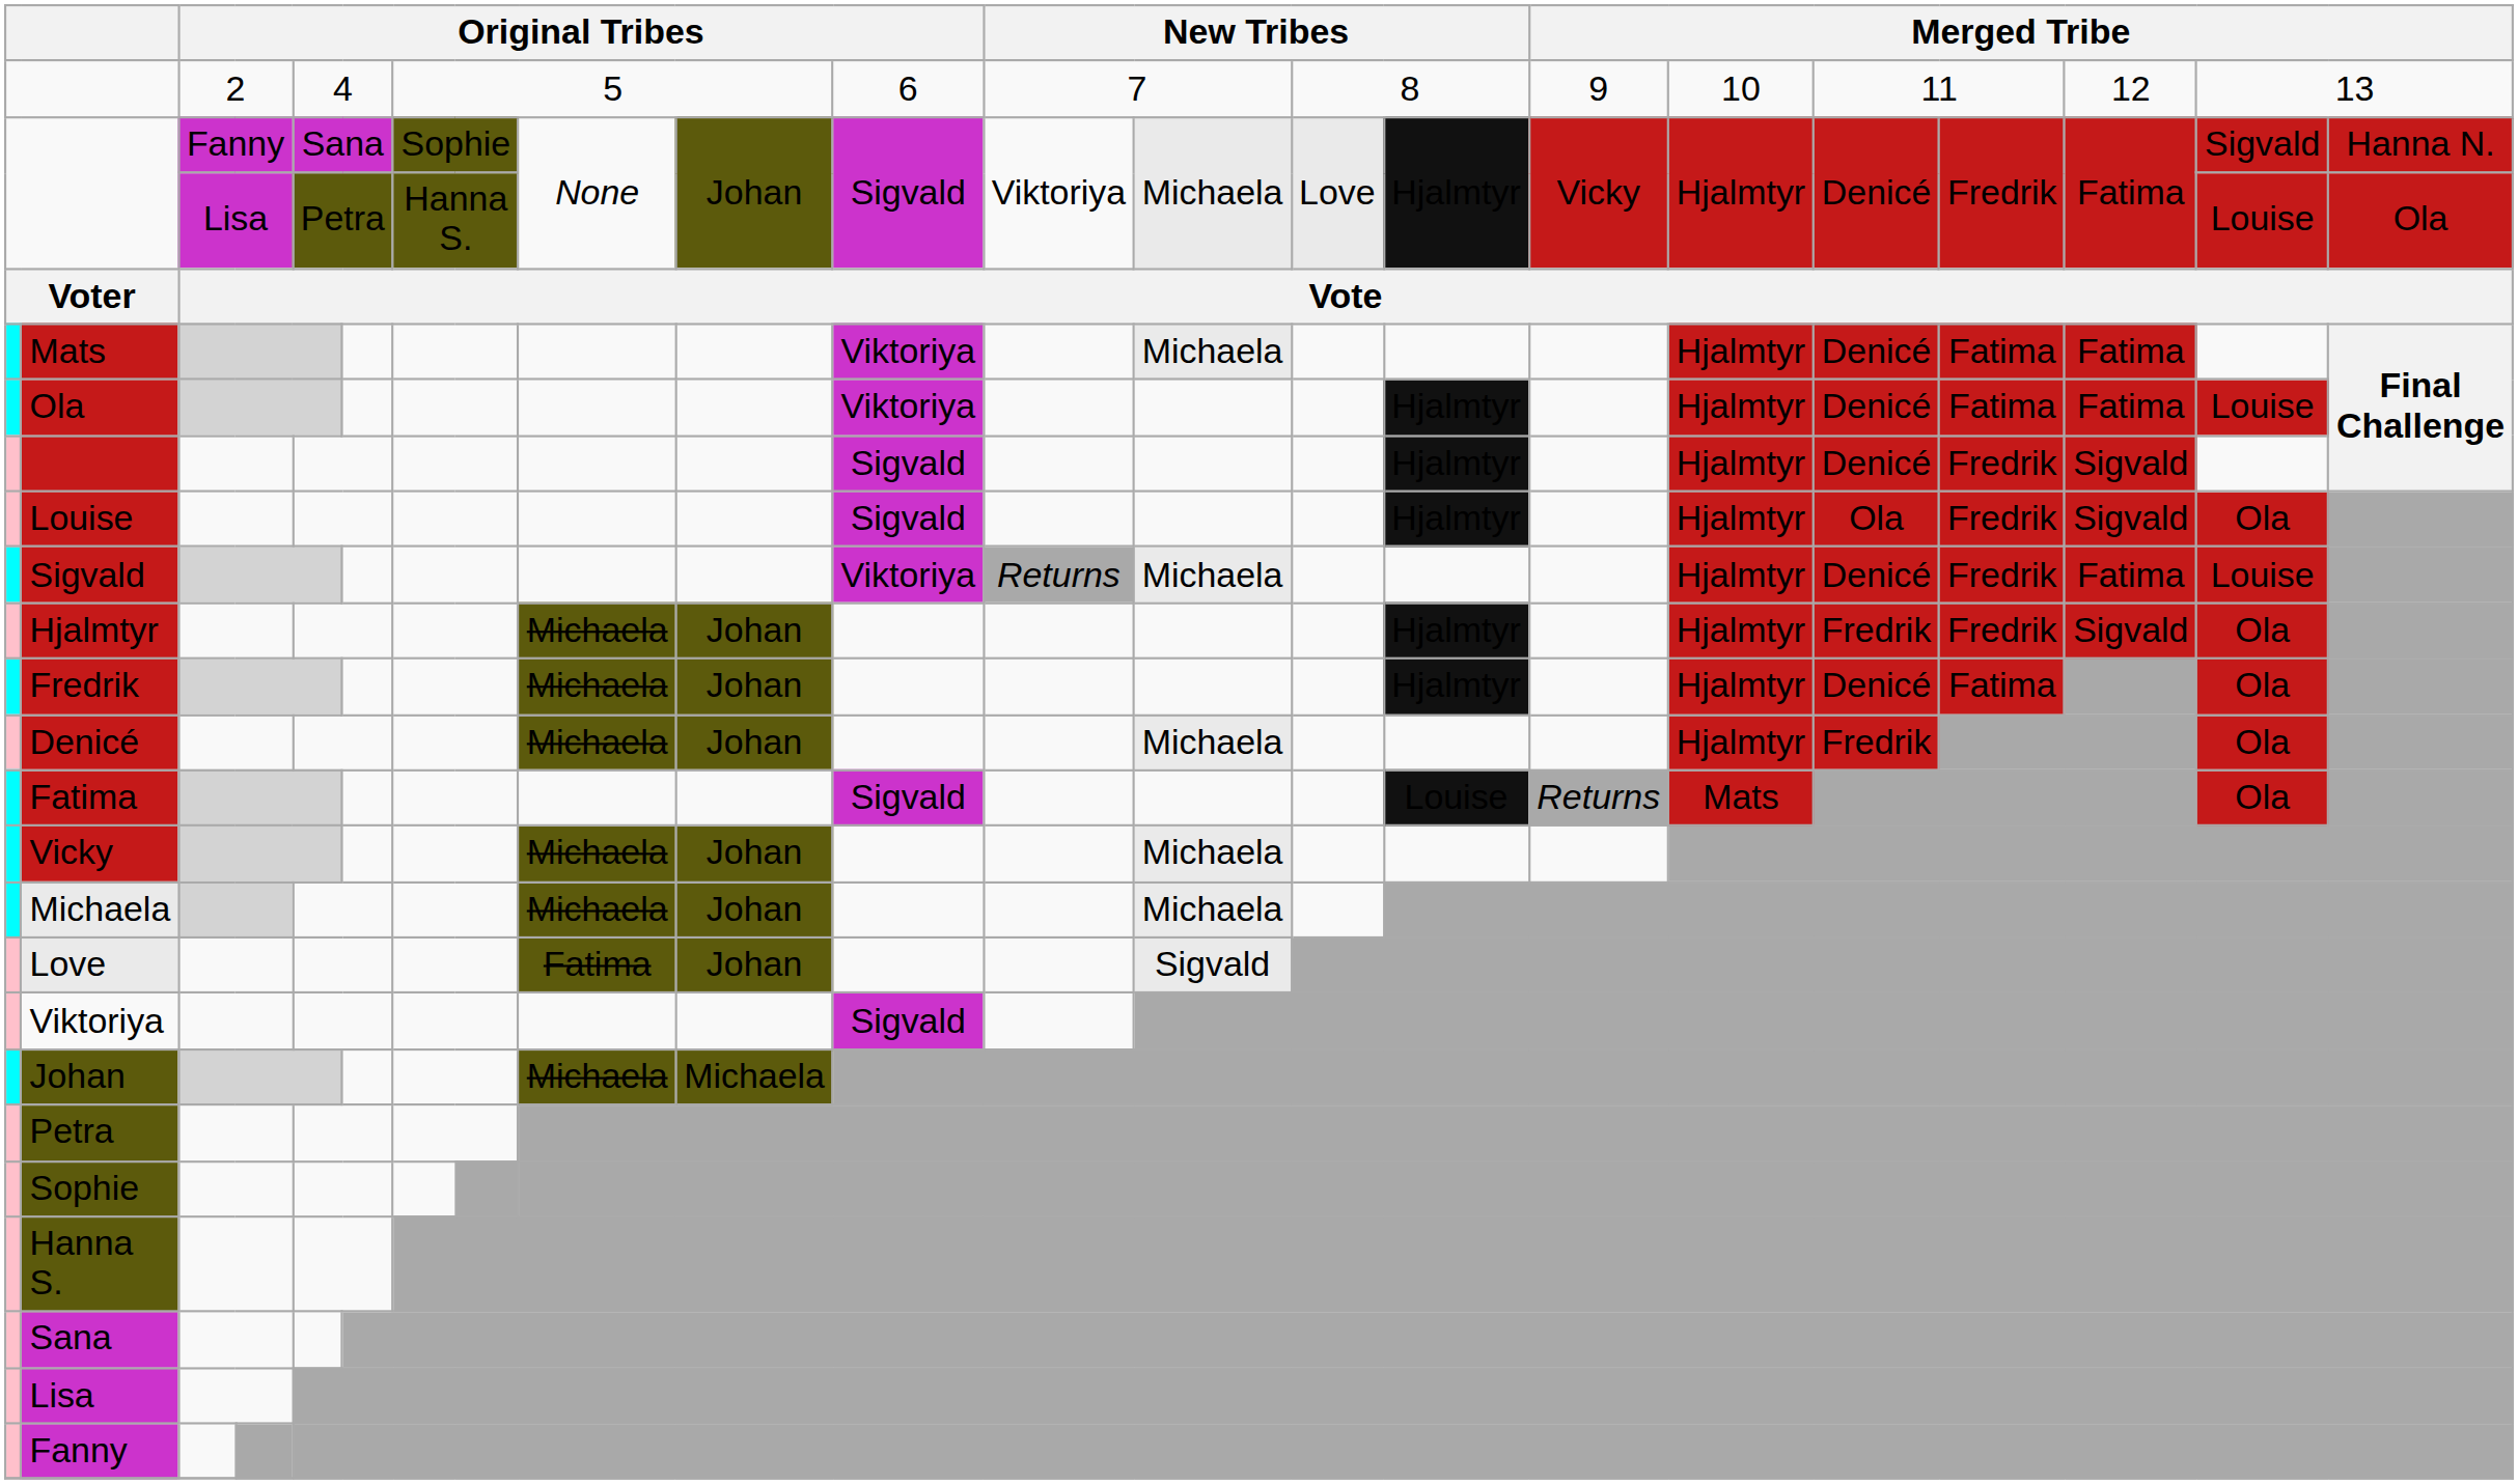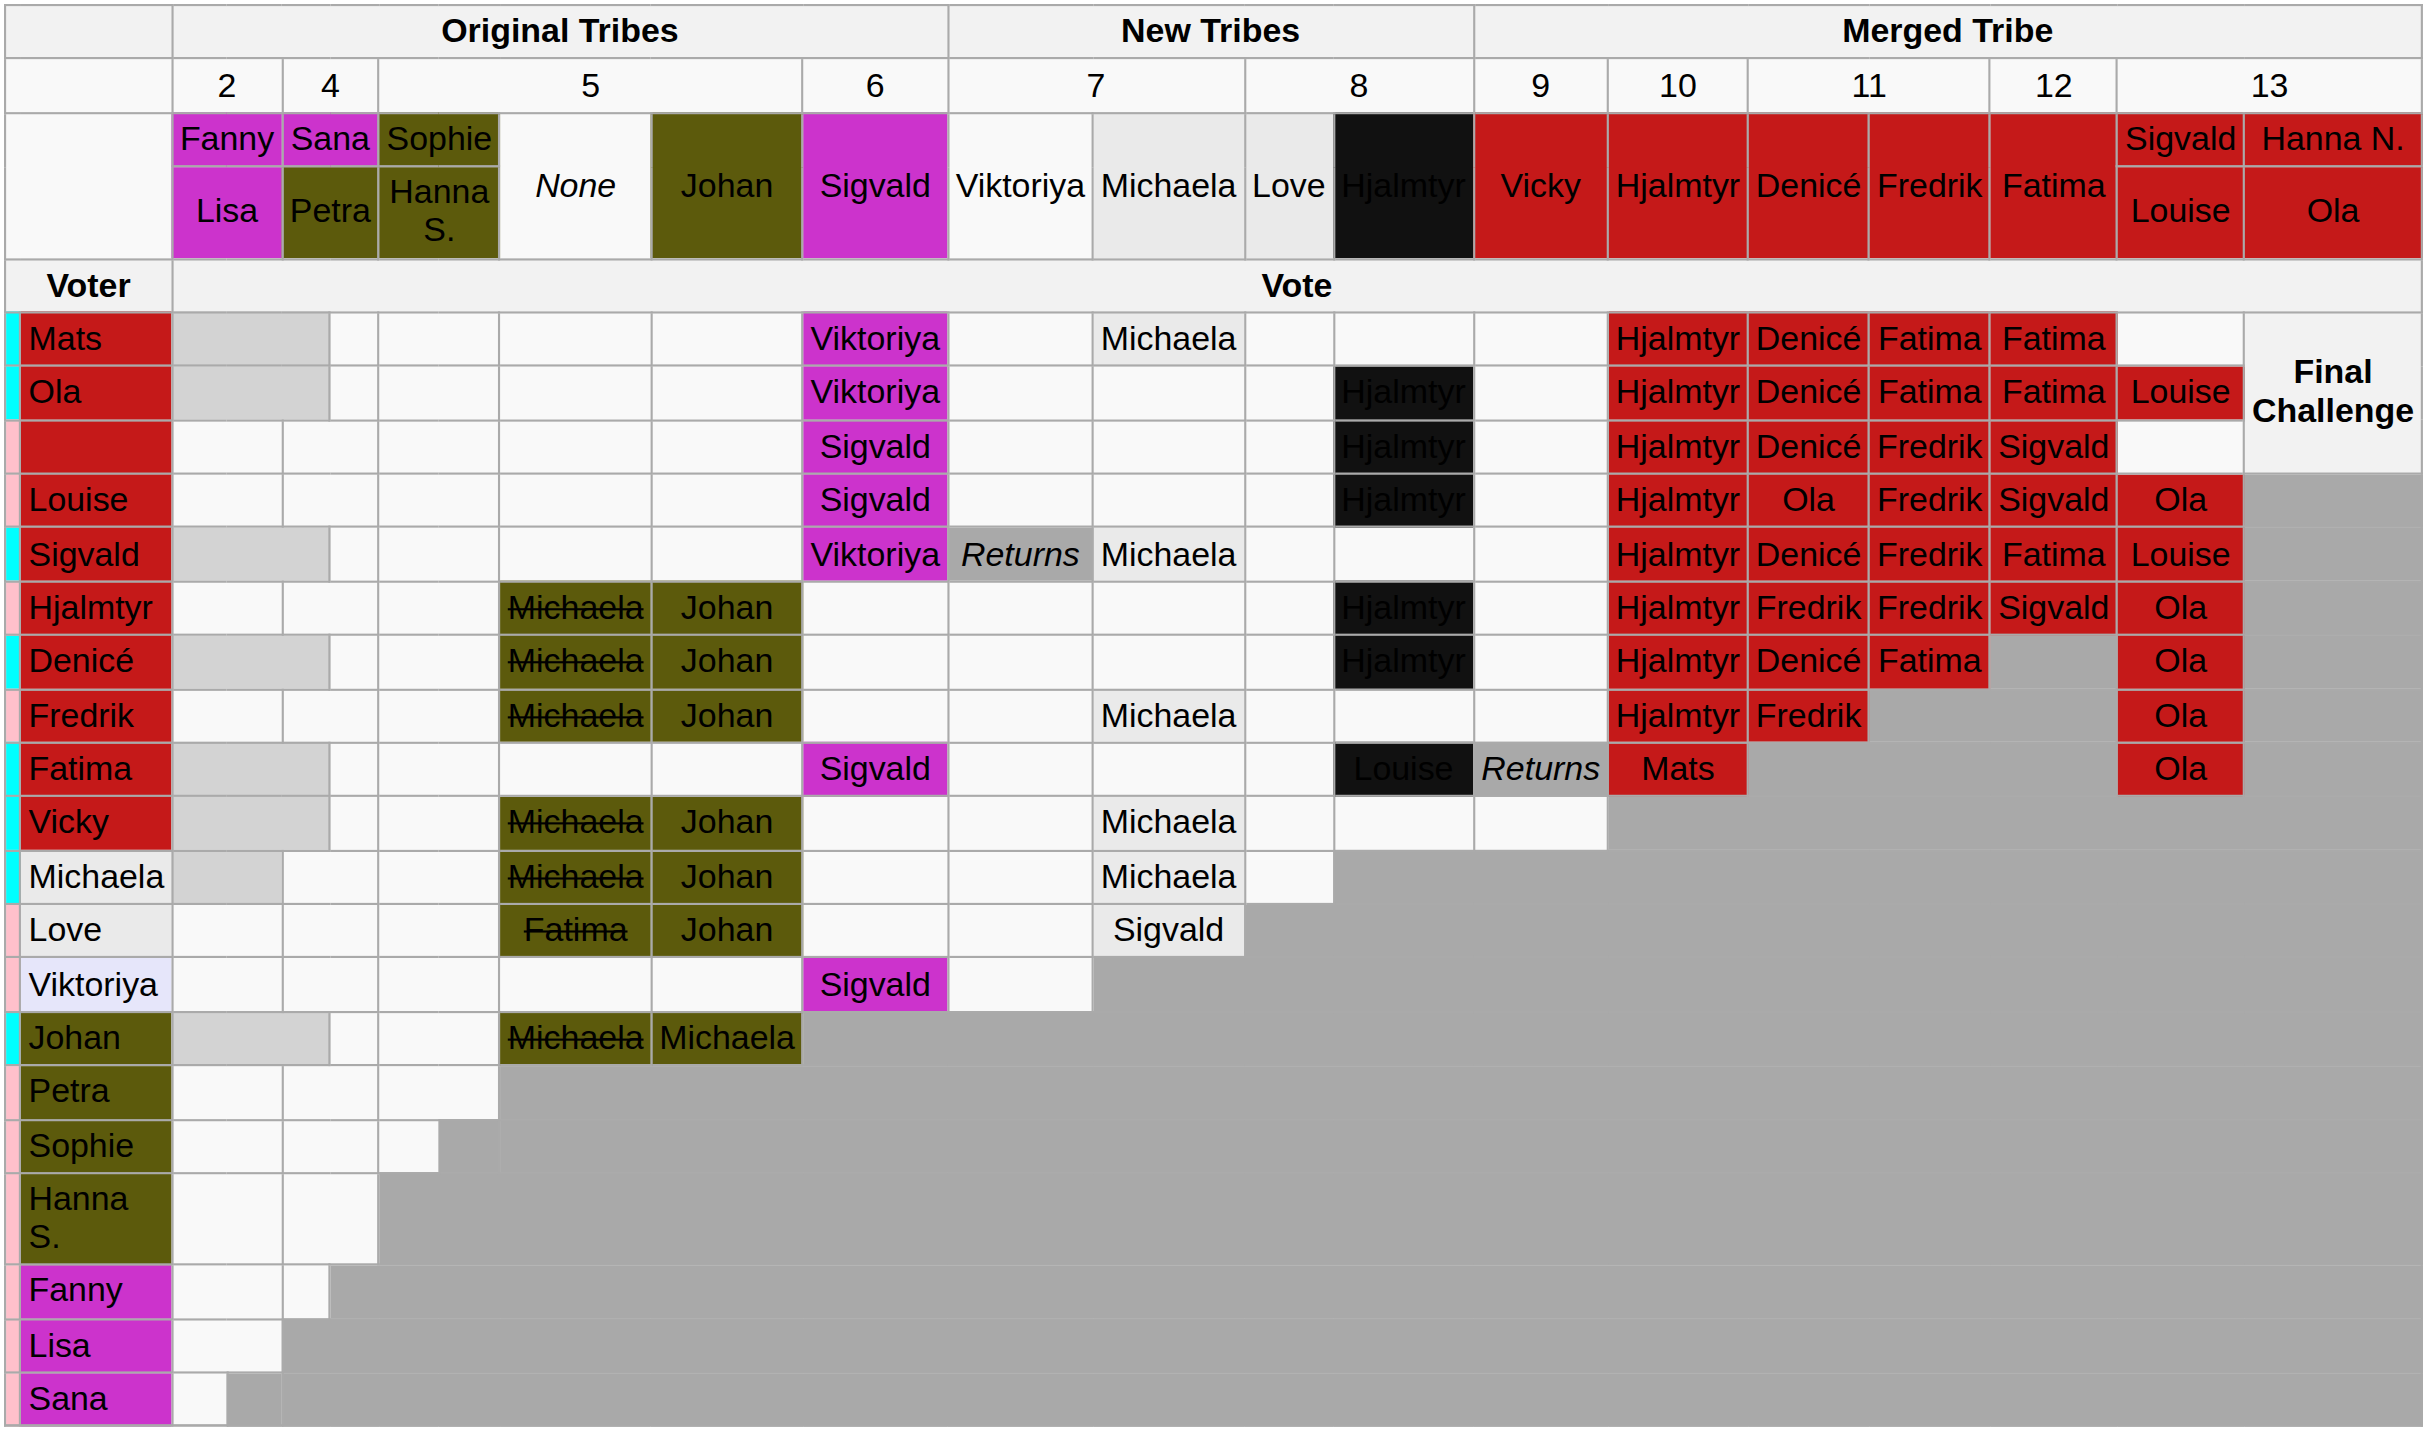row 12 | column 2: Fredrik -> Denicé
row 13 | column 2: Denicé -> Fredrik
row 18 | column 2: no background -> lavender background
row 23 | column 2: Sana -> Fanny
row 25 | column 2: Fanny -> Sana
